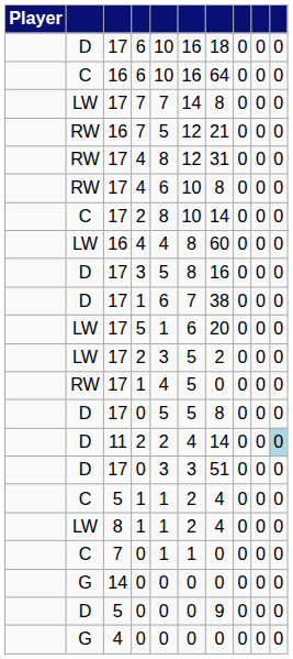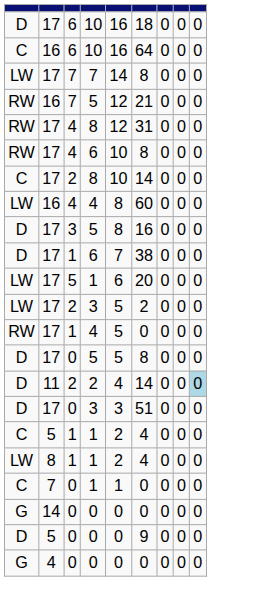- column: Player
